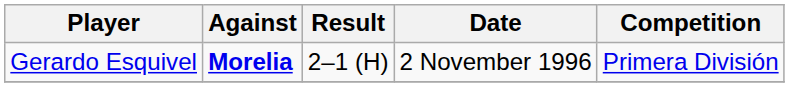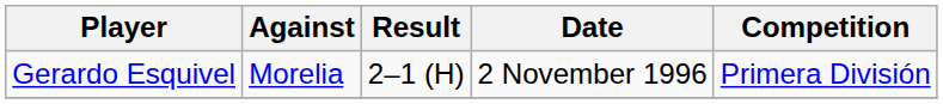Gerardo Esquivel | Against: bold -> normal
